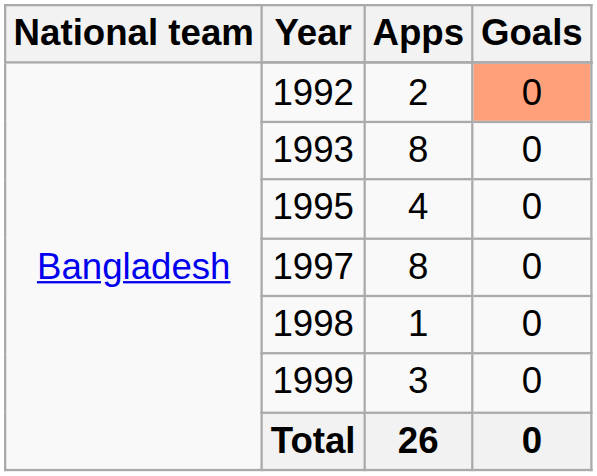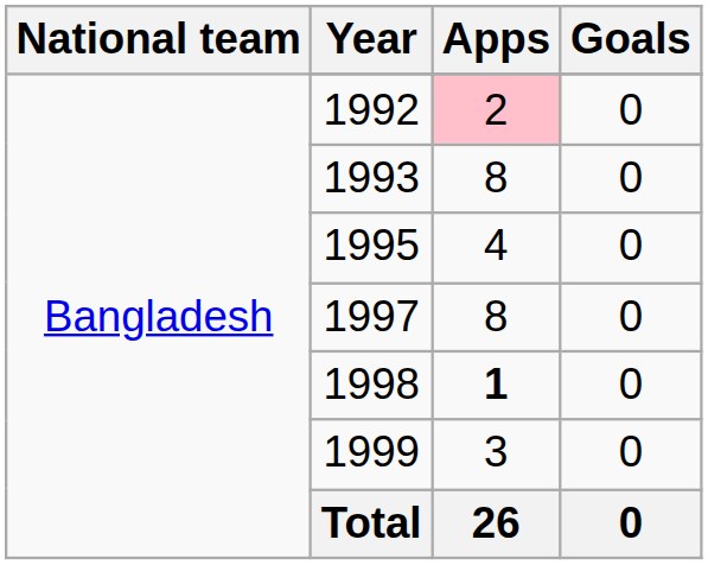1992 | Apps: no background -> pink background
1992 | Goals: lightsalmon background -> no background
1998 | Apps: normal -> bold
